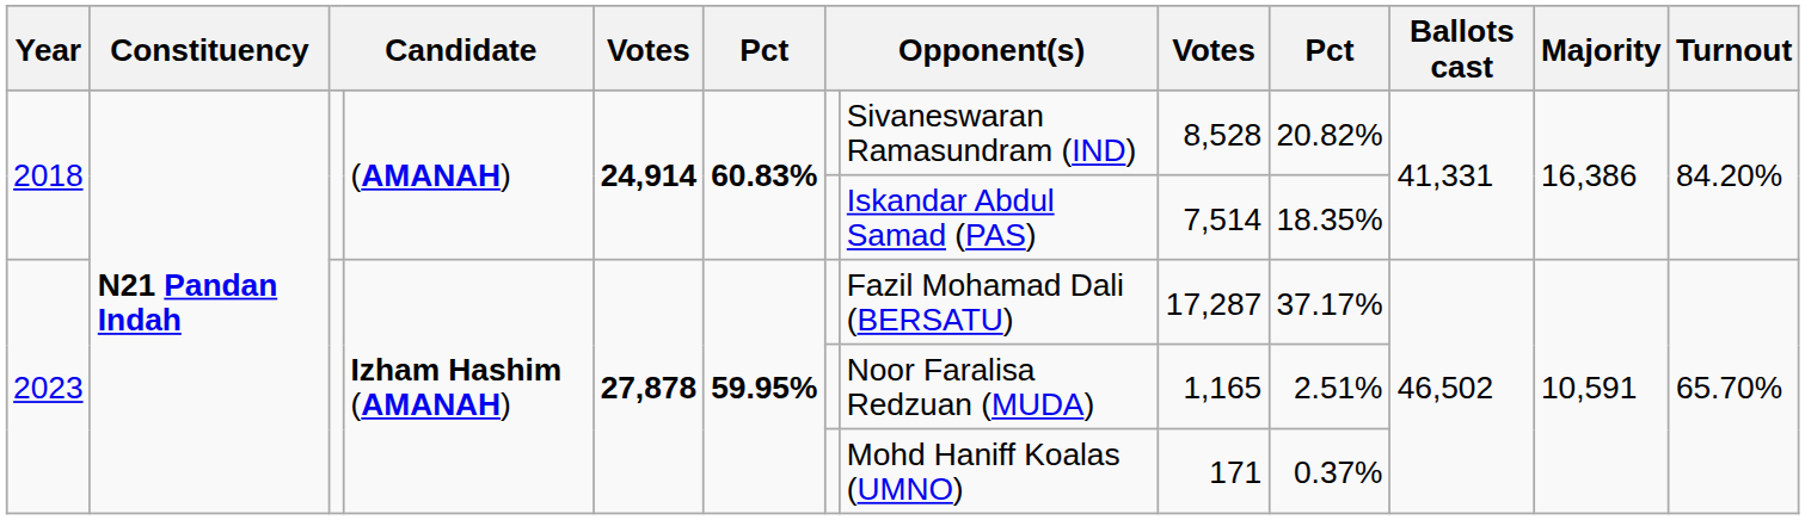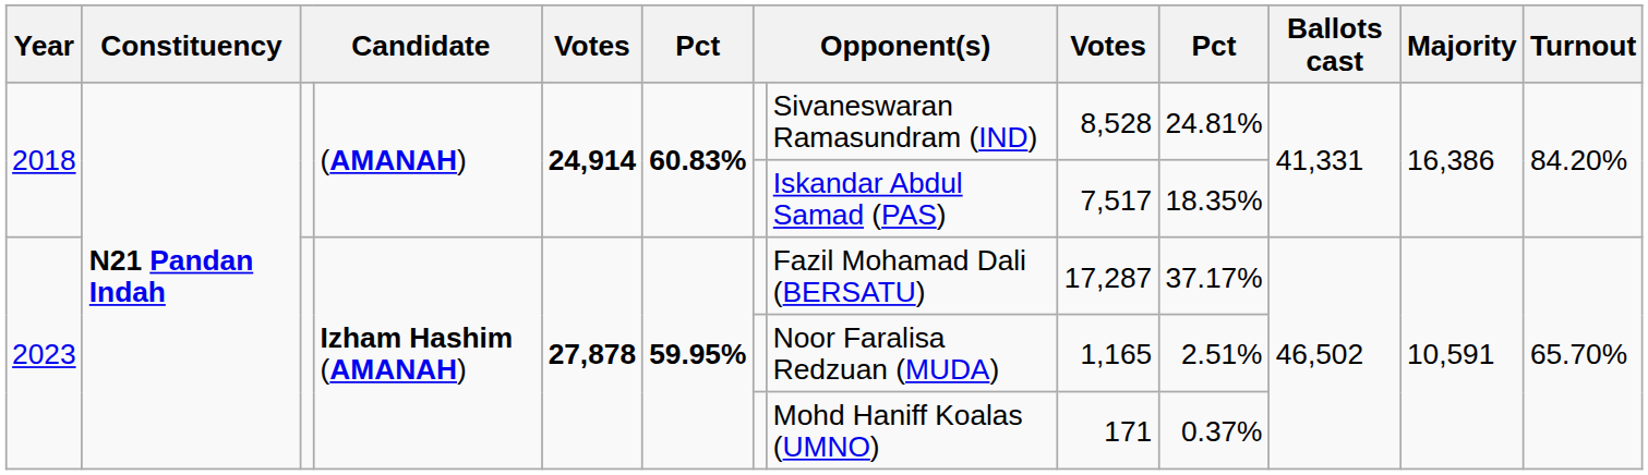row 2 | column 10: 20.82% -> 24.81%
row 3 | column 9: 7,514 -> 7,517
